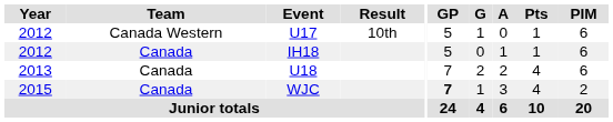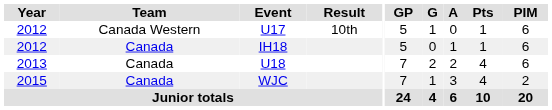WJC | GP: bold -> normal
